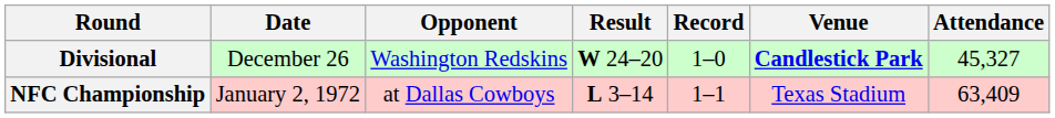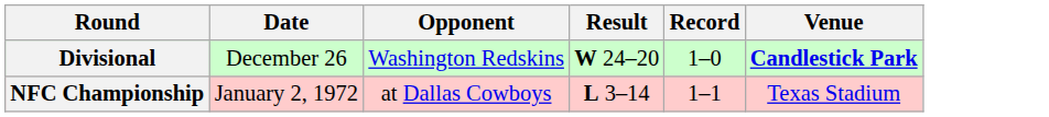- column: Attendance | 45,327 | 63,409
